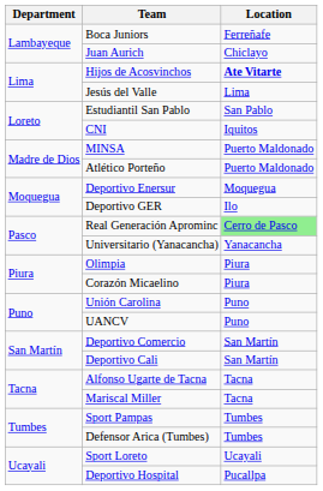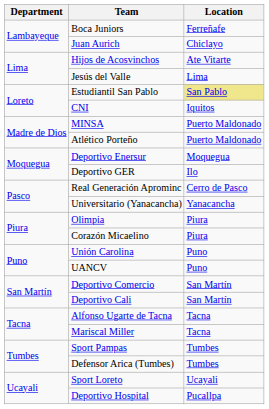Hijos de Acosvinchos | Location: bold -> normal
Estudiantil San Pablo | Location: no background -> khaki background
Real Generación Aprominc | Location: lightgreen background -> no background
